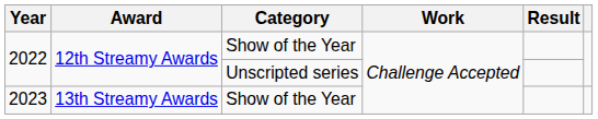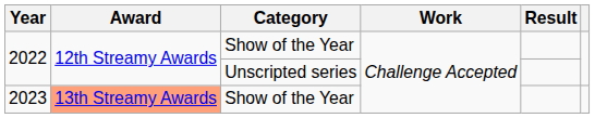2023 | Award: no background -> lightsalmon background
